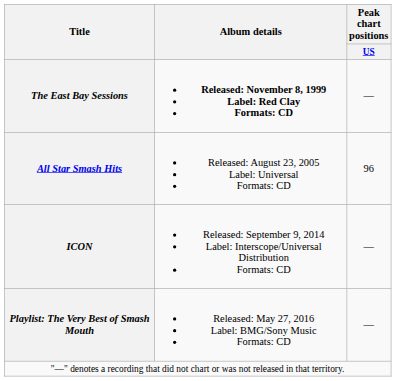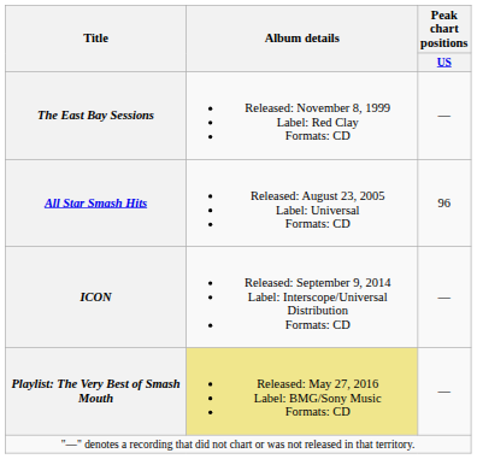The East Bay Sessions | Album details: bold -> normal
Playlist: The Very Best of Smash Mouth | Album details: no background -> khaki background
